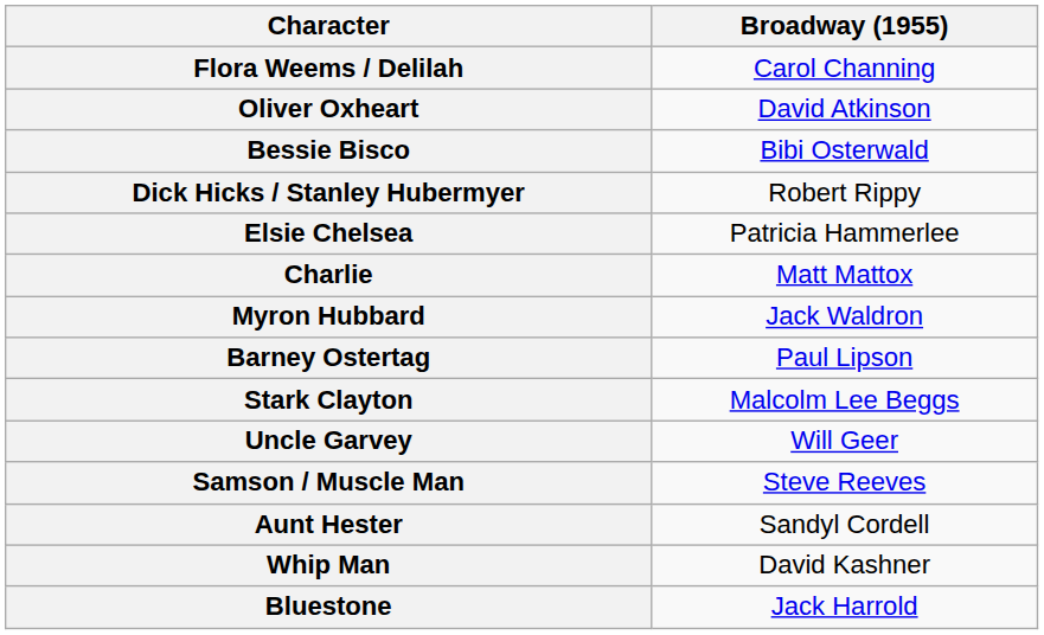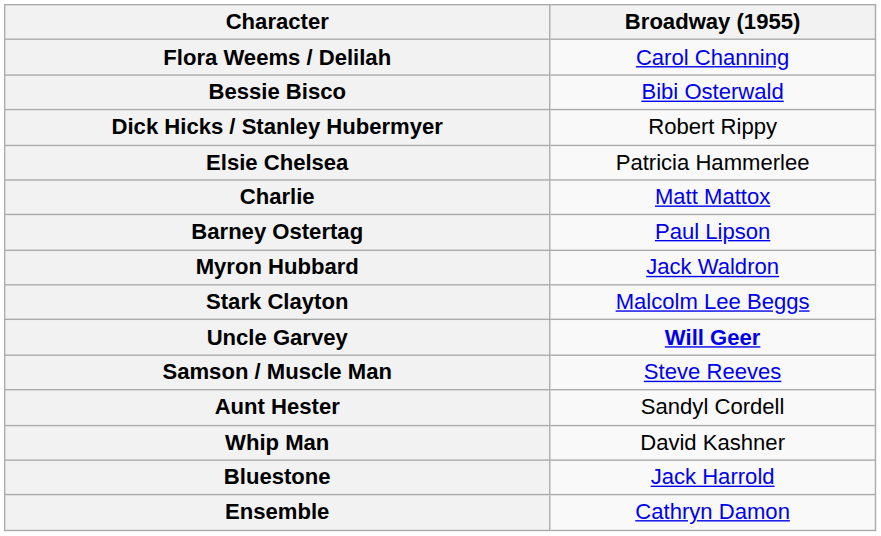- row: Oliver Oxheart | David Atkinson
rows swapped: Myron Hubbard <-> Barney Ostertag
Uncle Garvey | Broadway (1955): normal -> bold
+ row: Ensemble | Cathryn Damon
